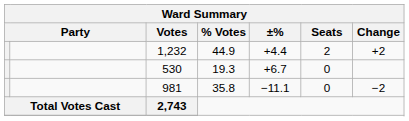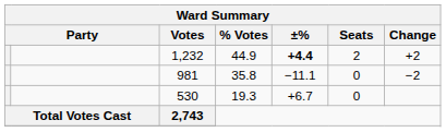1,232 | ±%: normal -> bold
rows swapped: 981 <-> 530
